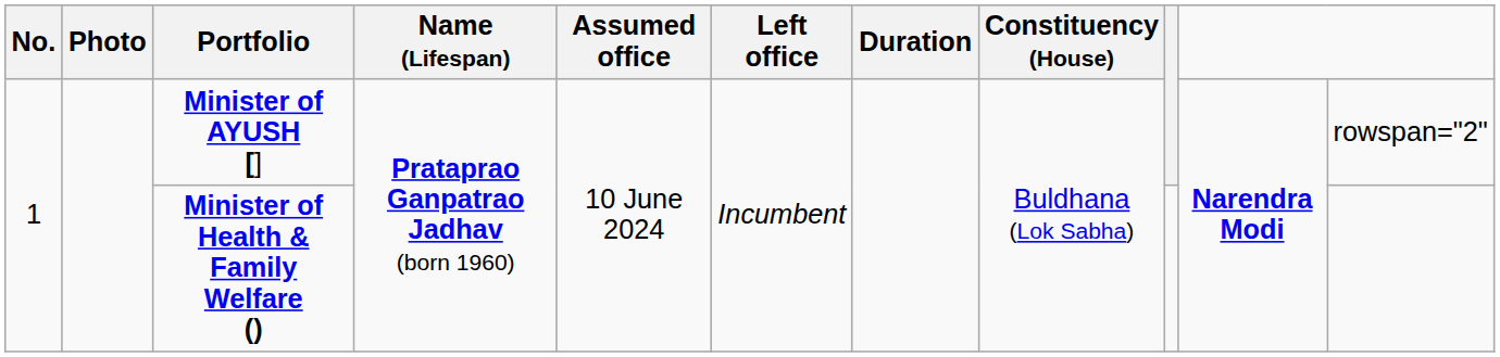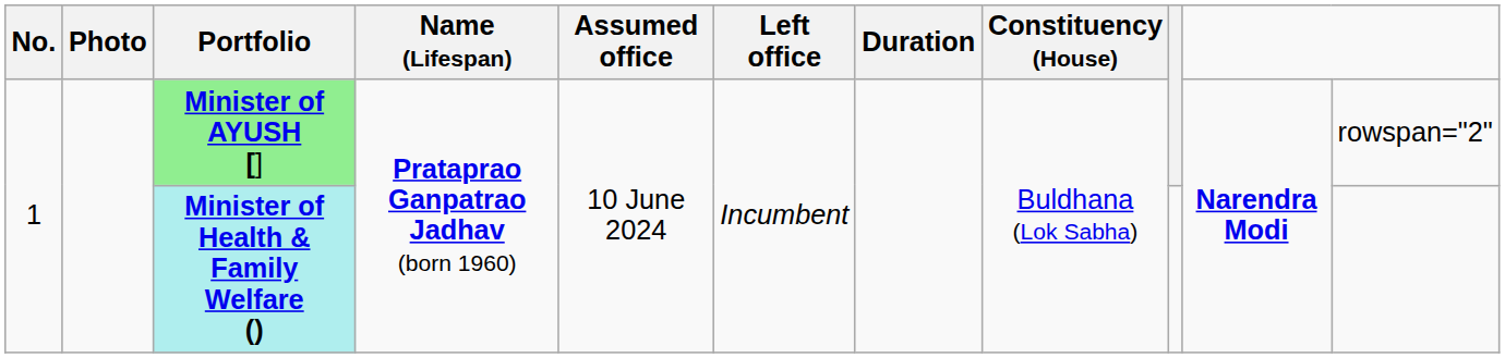Minister of AYUSH [] | Portfolio: no background -> lightgreen background
Minister of Health & Family Welfare () | Portfolio: no background -> paleturquoise background
